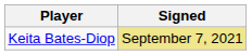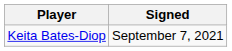Keita Bates-Diop | Signed: khaki background -> no background
